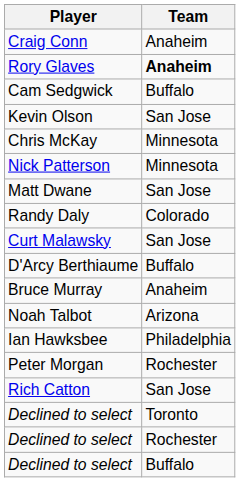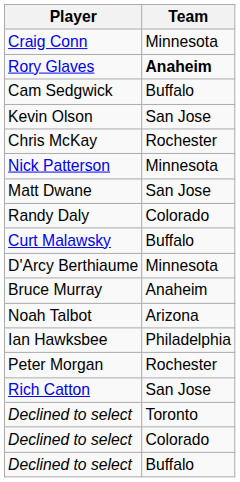row 2 | Team: Anaheim -> Minnesota
row 6 | Team: Minnesota -> Rochester
row 10 | Team: San Jose -> Buffalo
row 11 | Team: Buffalo -> Minnesota
row 18 | Team: Rochester -> Colorado
